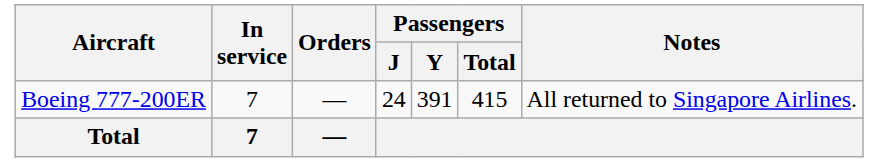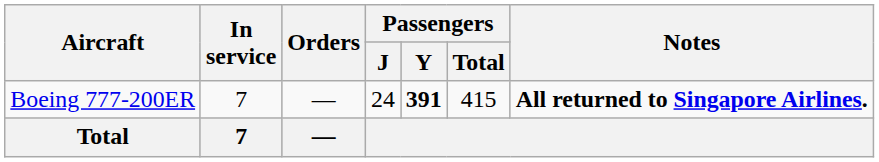Boeing 777-200ER | Passengers / Y: normal -> bold
Boeing 777-200ER | Notes: normal -> bold
